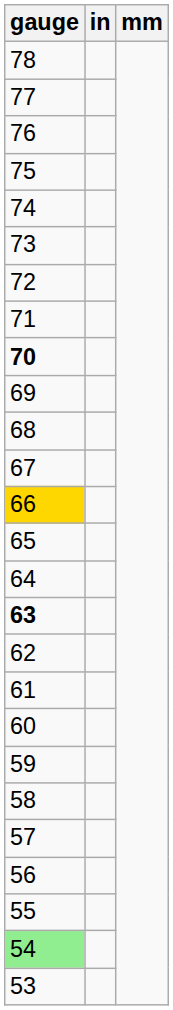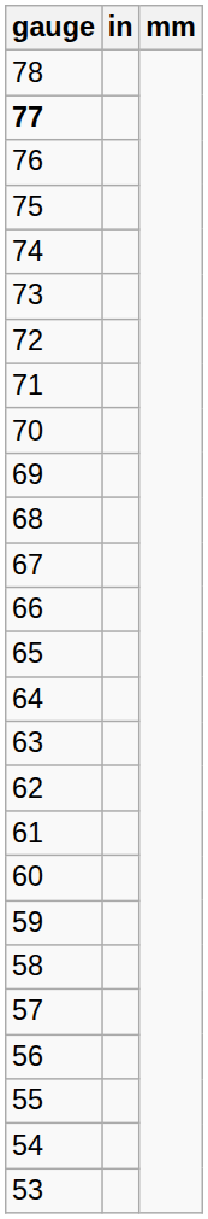77 | gauge: normal -> bold
70 | gauge: bold -> normal
66 | gauge: gold background -> no background
63 | gauge: bold -> normal
54 | gauge: lightgreen background -> no background
